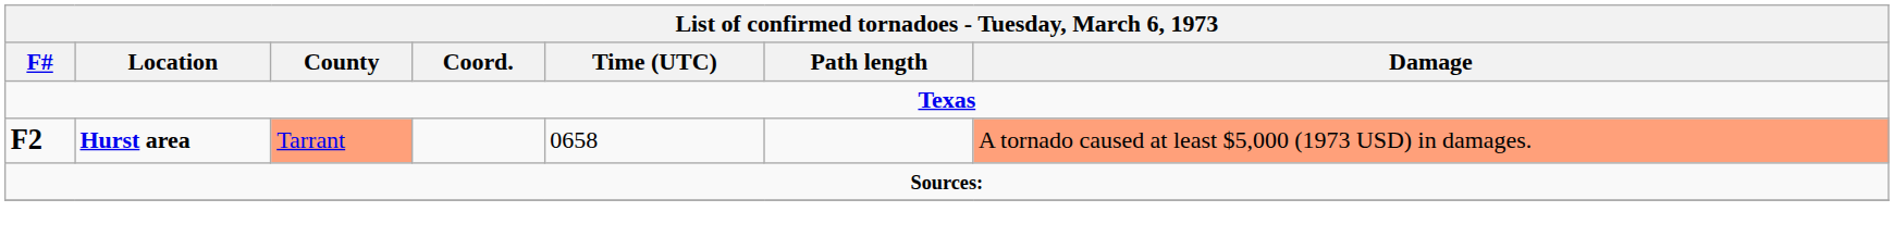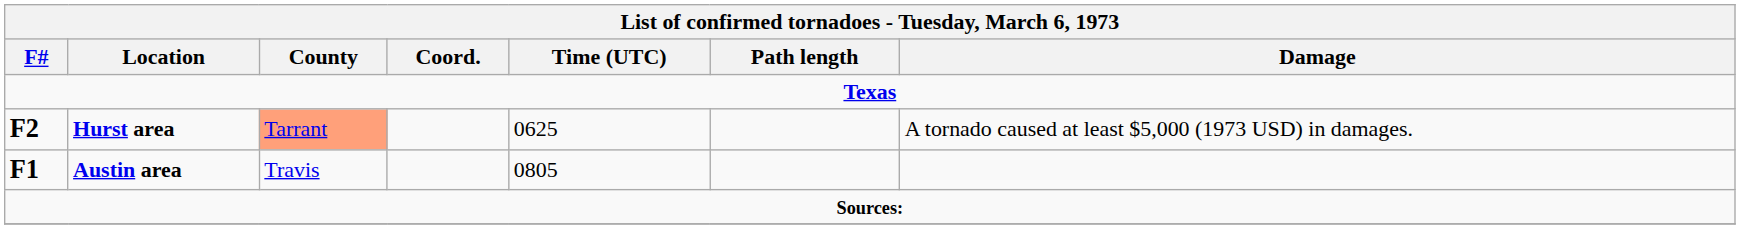F2 | Time (UTC): 0658 -> 0625
F2 | Damage: lightsalmon background -> no background
+ row: F1 | Austin area | Travis | 0805
